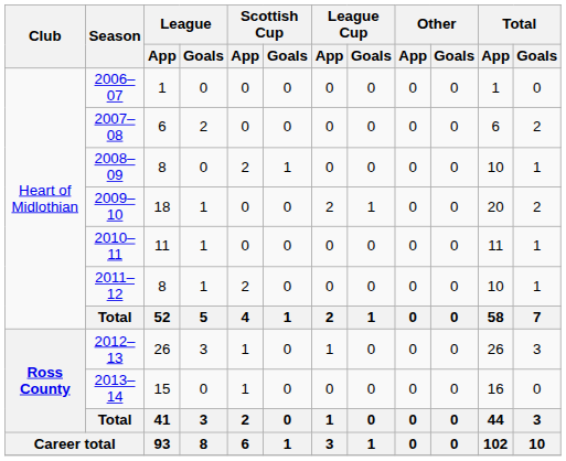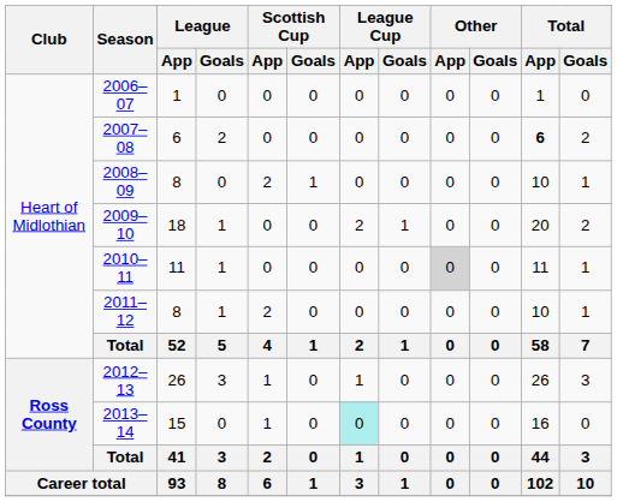2007–08 | Total / App: normal -> bold
2010–11 | Other / App: no background -> lightgrey background
2013–14 | League Cup / App: no background -> paleturquoise background
